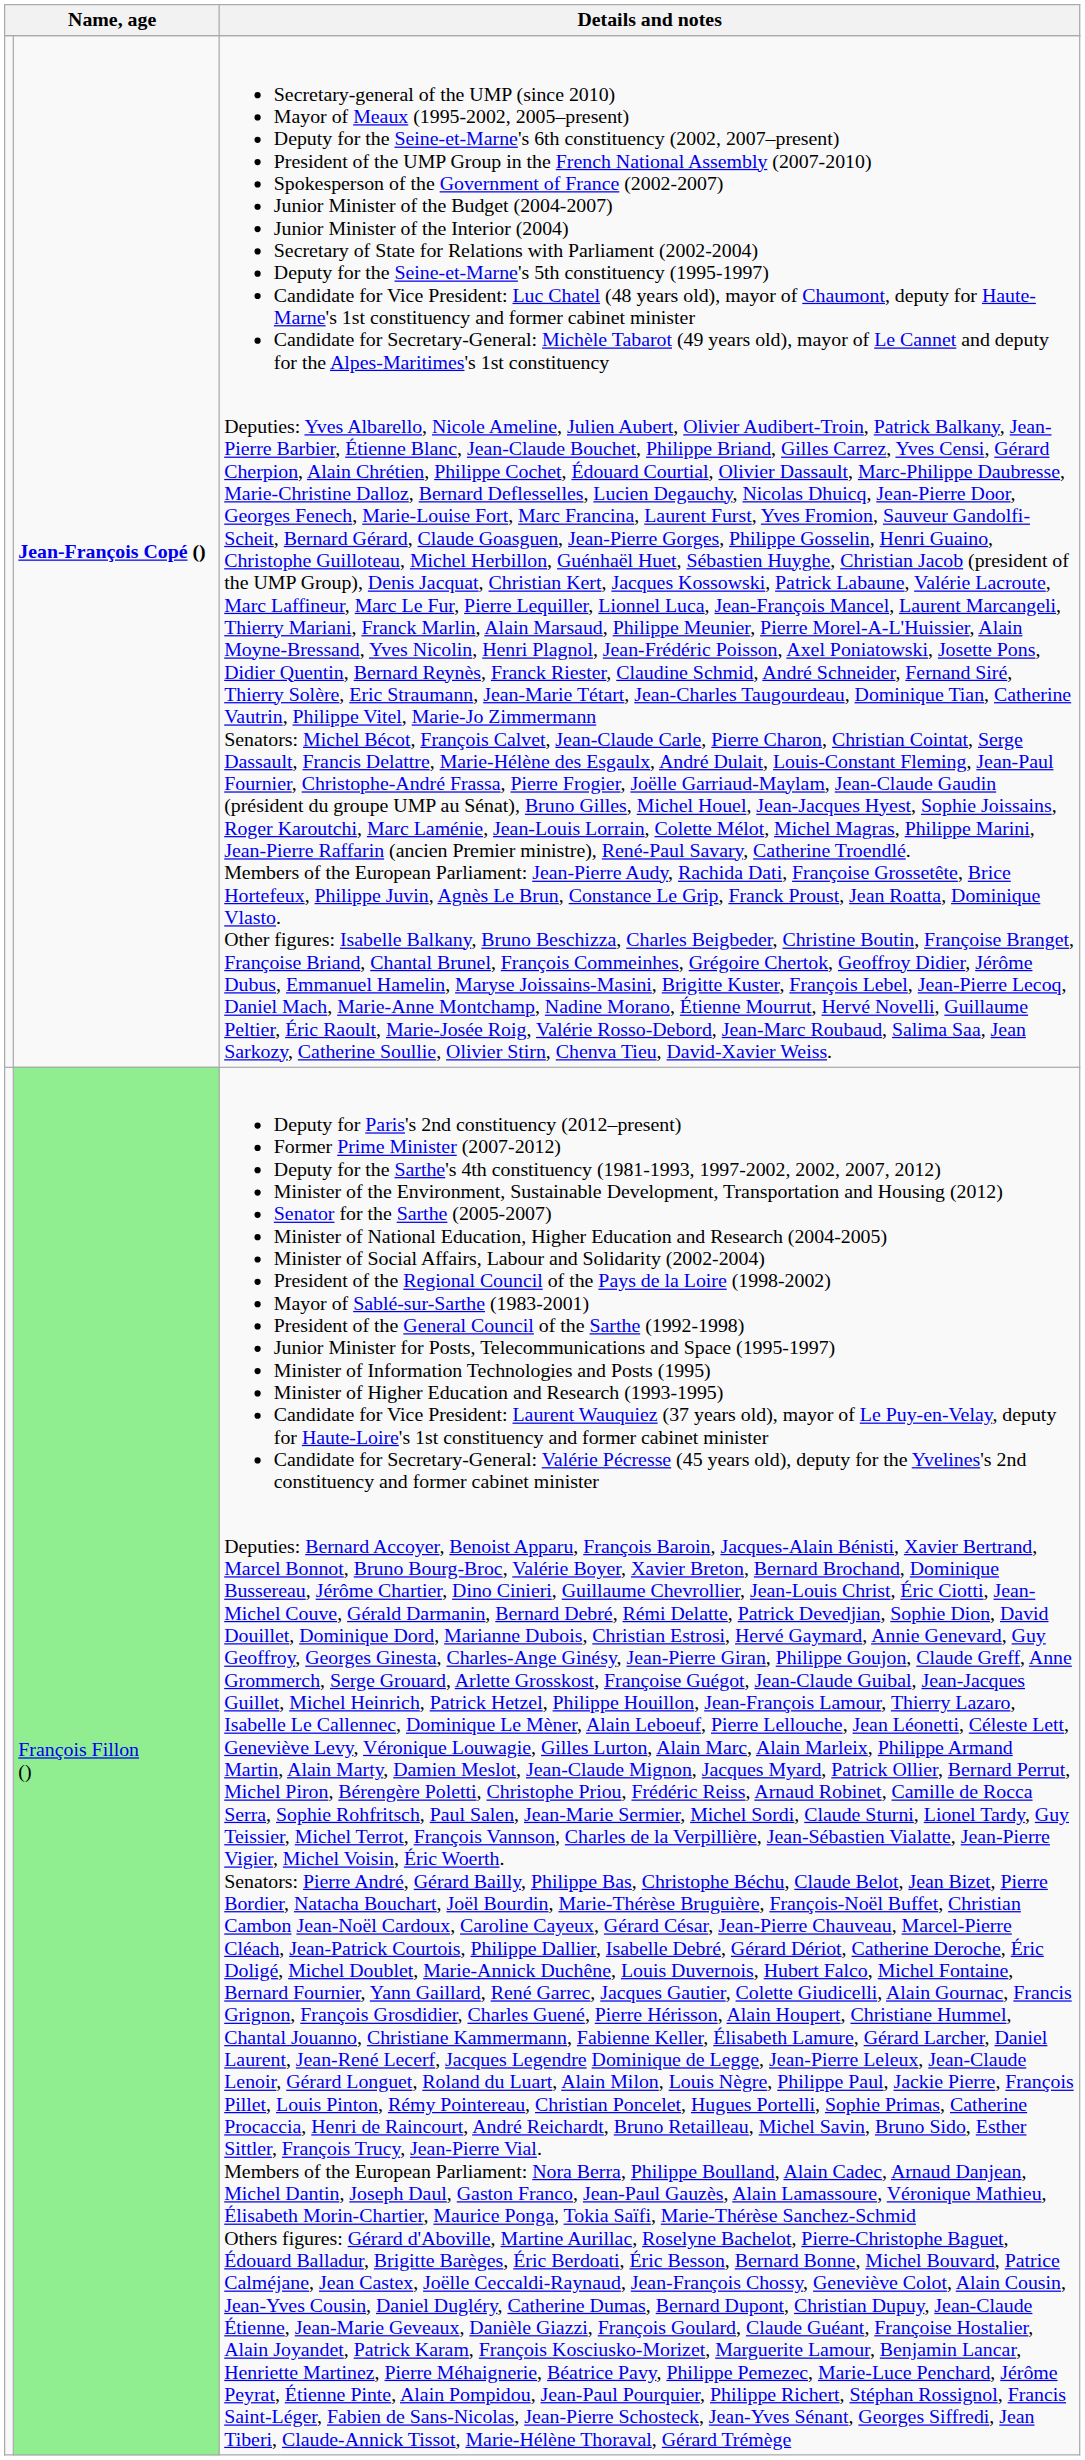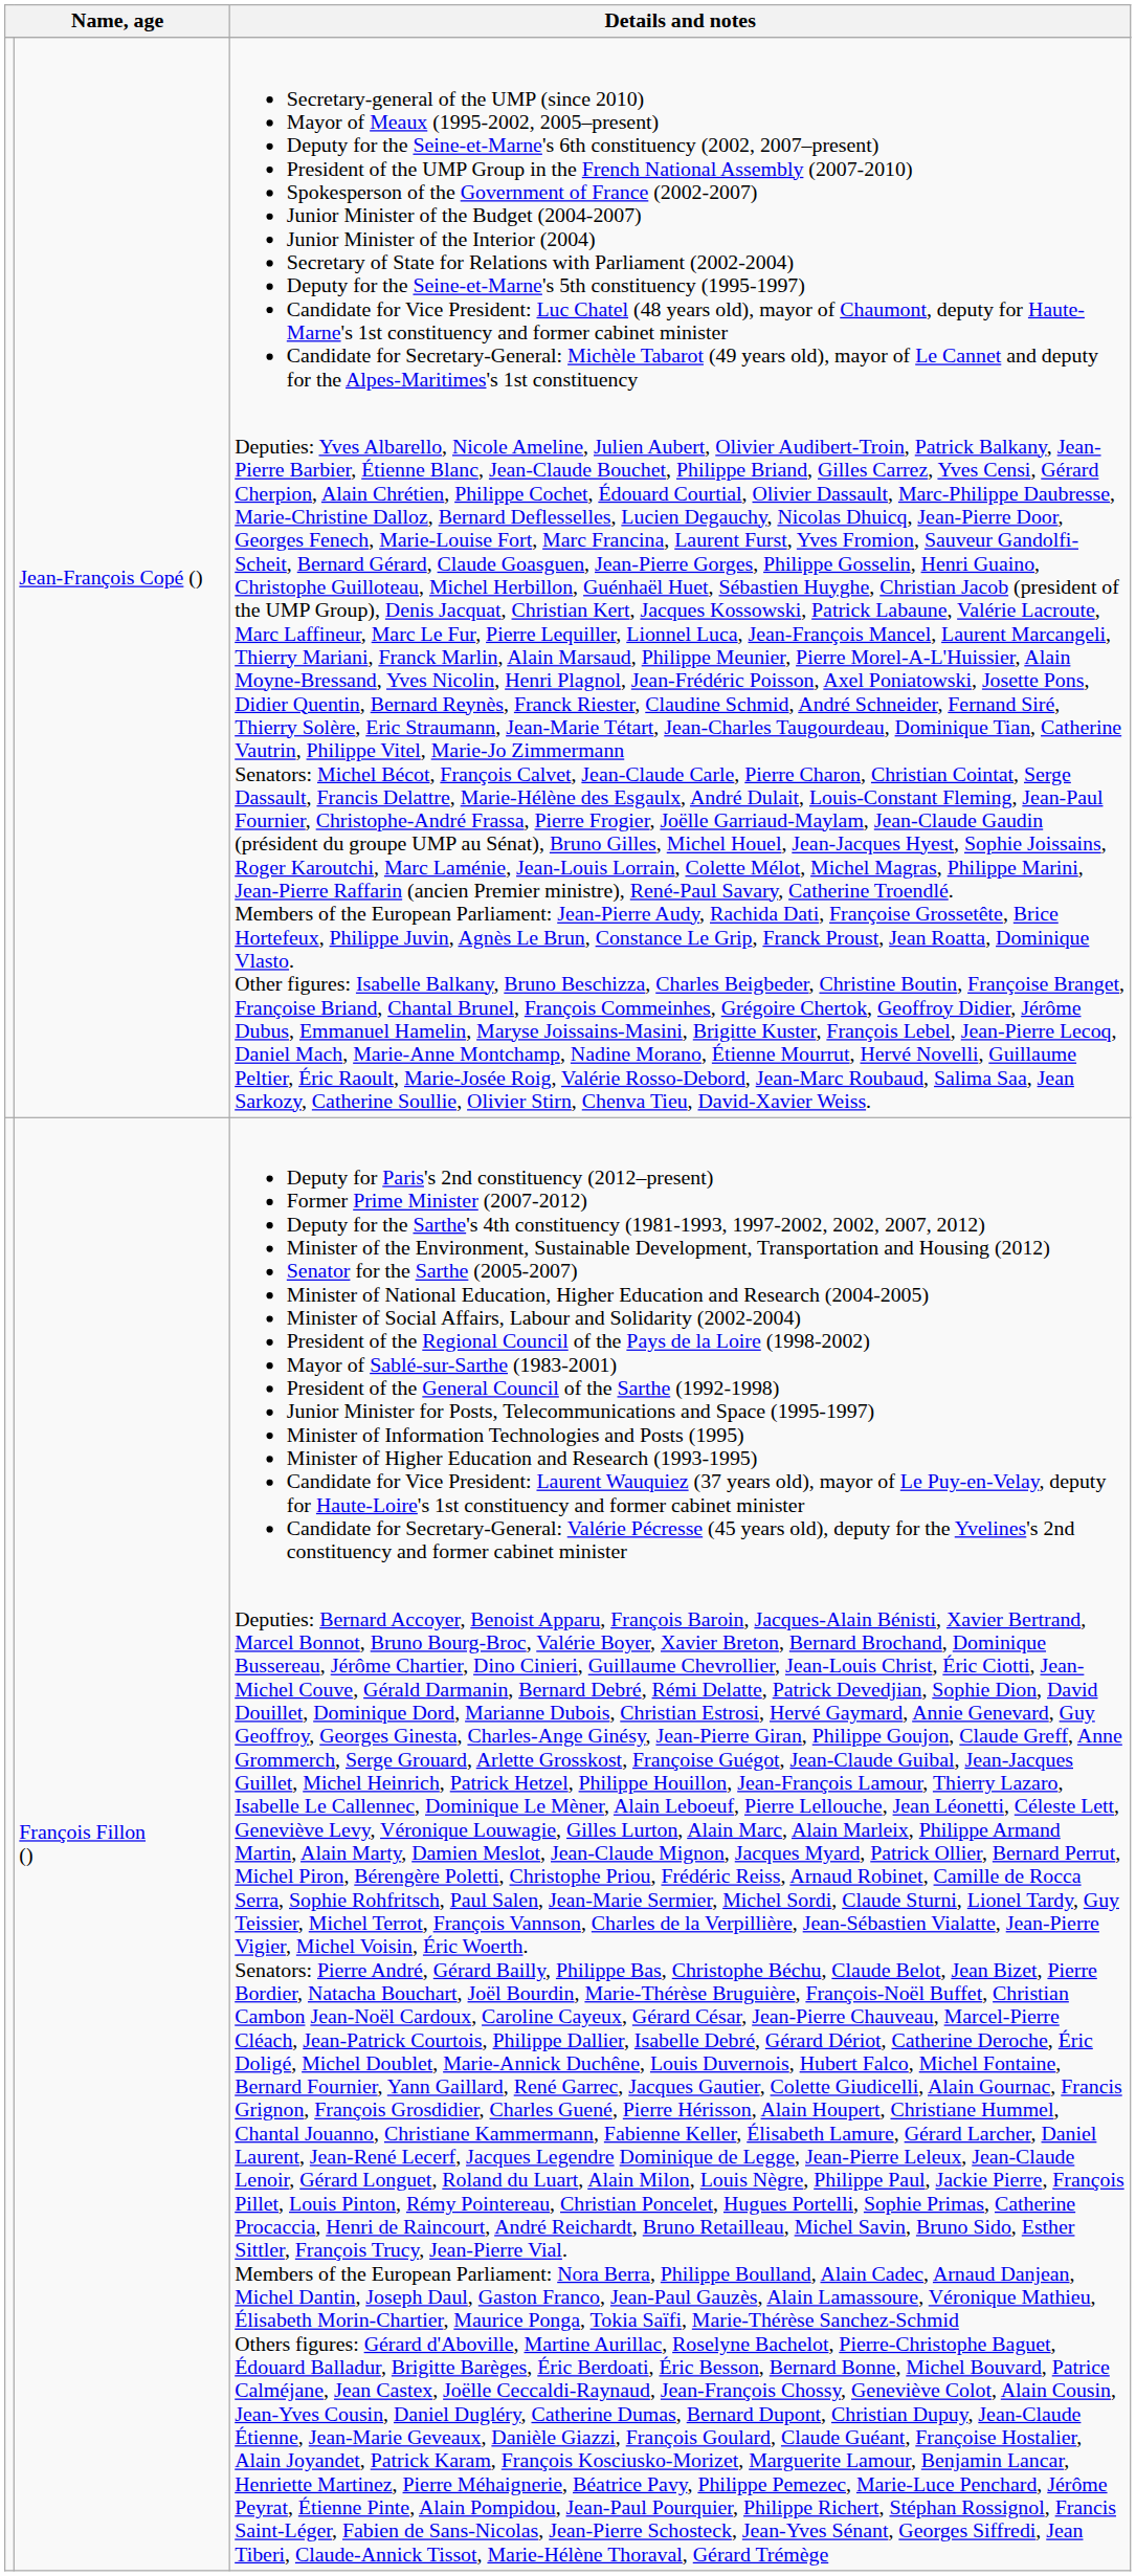Jean-François Copé () | column 2: bold -> normal
François Fillon () | column 2: lightgreen background -> no background
